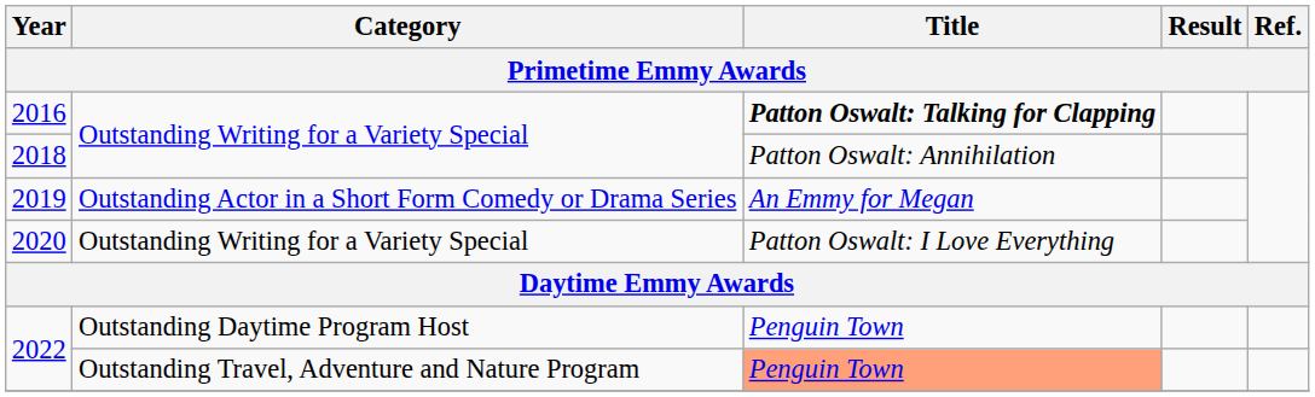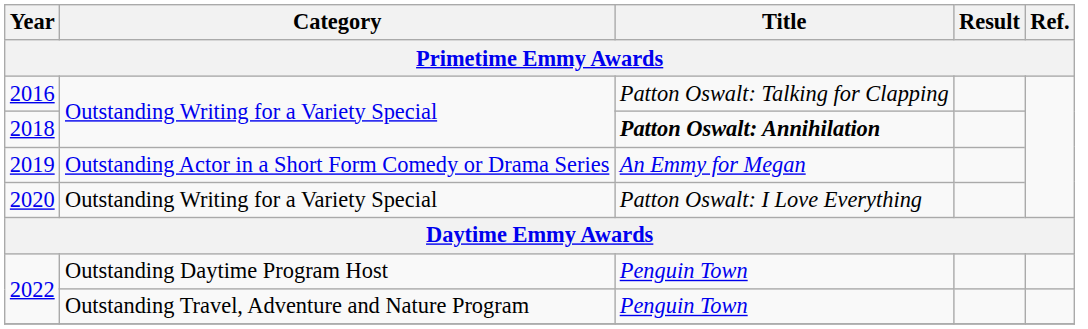2016 | Title: bold -> normal
2018 | Title: normal -> bold
2022 / Outstanding Travel, Adventure and Nature Program | Title: lightsalmon background -> no background
